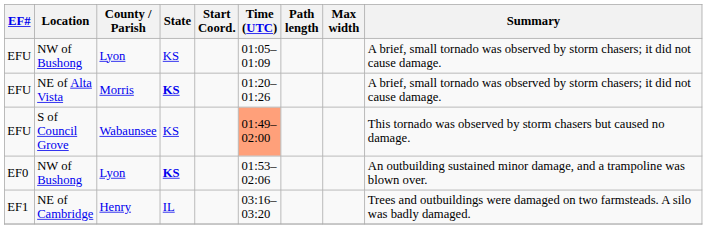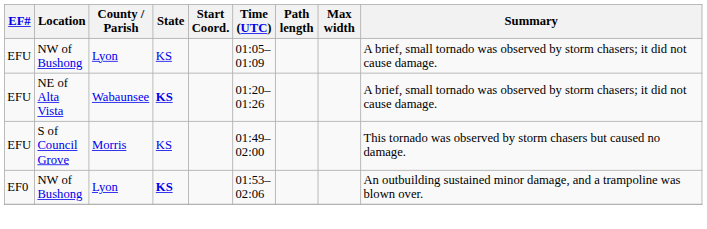NE of Alta Vista | County / Parish: Morris -> Wabaunsee
S of Council Grove | County / Parish: Wabaunsee -> Morris
S of Council Grove | Time (UTC): lightsalmon background -> no background
- row: EF1 | NE of Cambridge | Henry | IL | 03:16–03:20 | Trees and outbuildings were damaged on two farmsteads. A silo was badly damaged.
